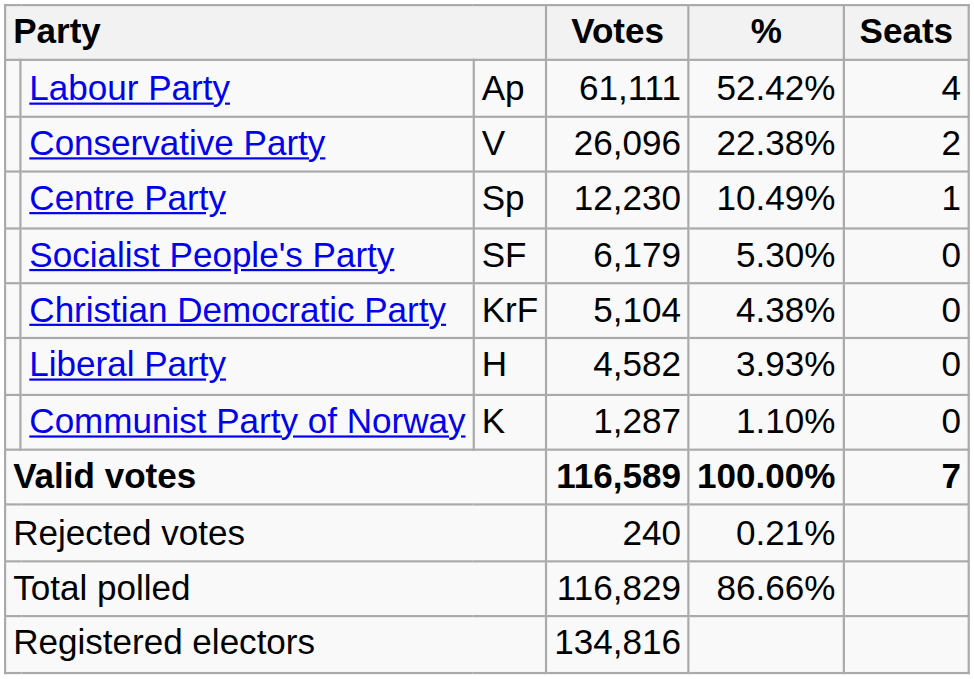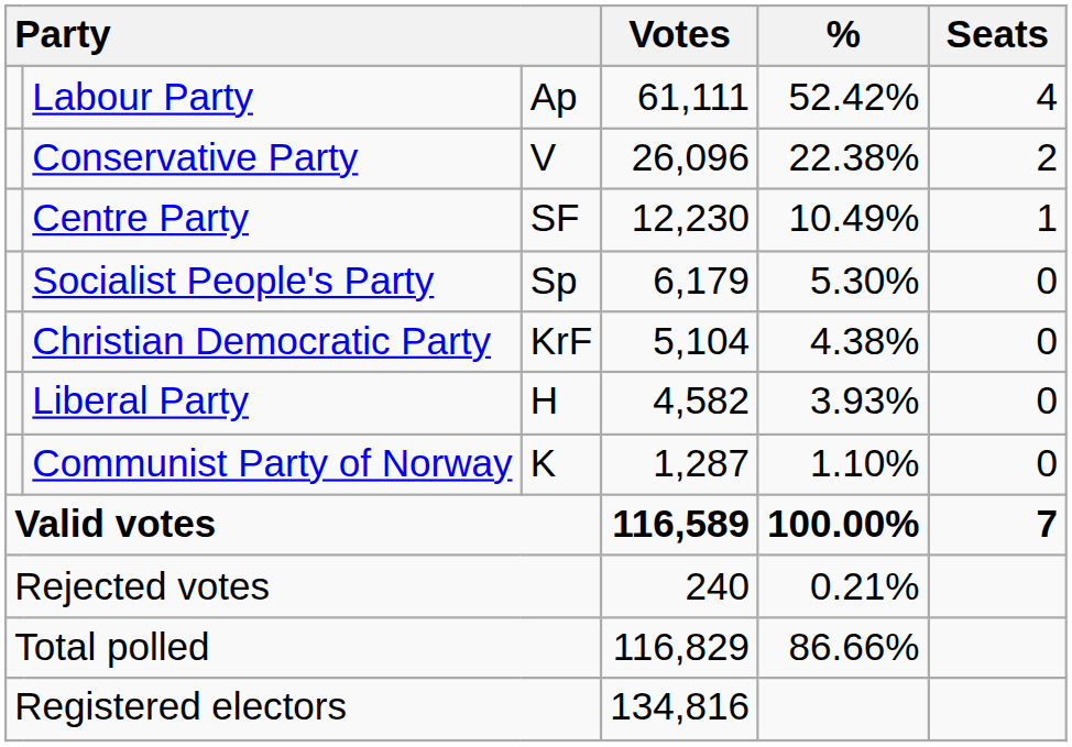Centre Party | column 3: Sp -> SF
Socialist People's Party | column 3: SF -> Sp
